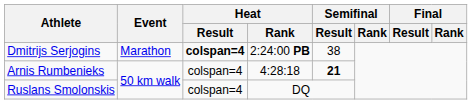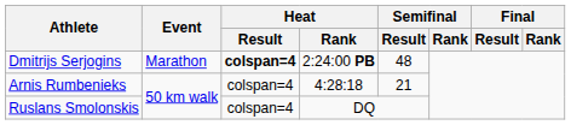Dmitrijs Serjogins | Semifinal / Result: 38 -> 48
Arnis Rumbenieks | Semifinal / Result: bold -> normal
